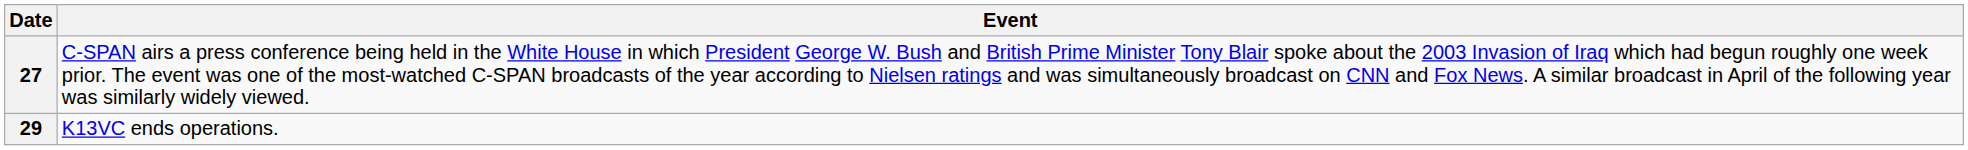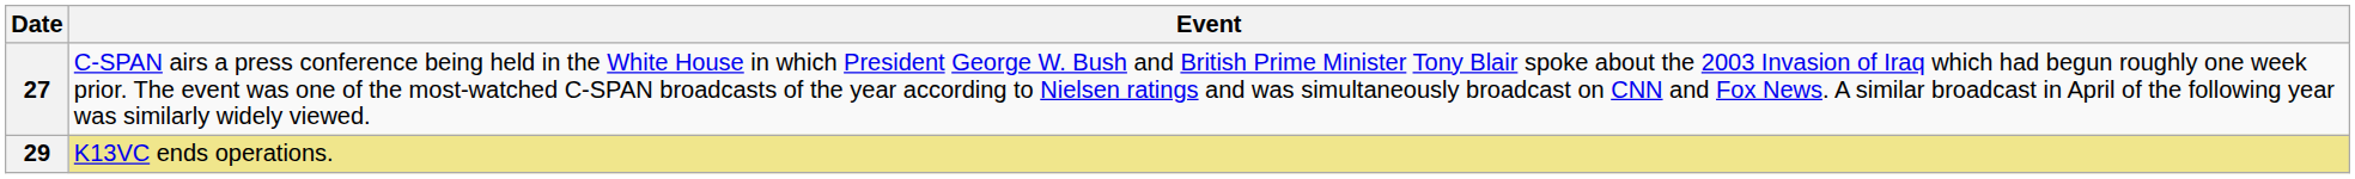29 | Event: no background -> khaki background
